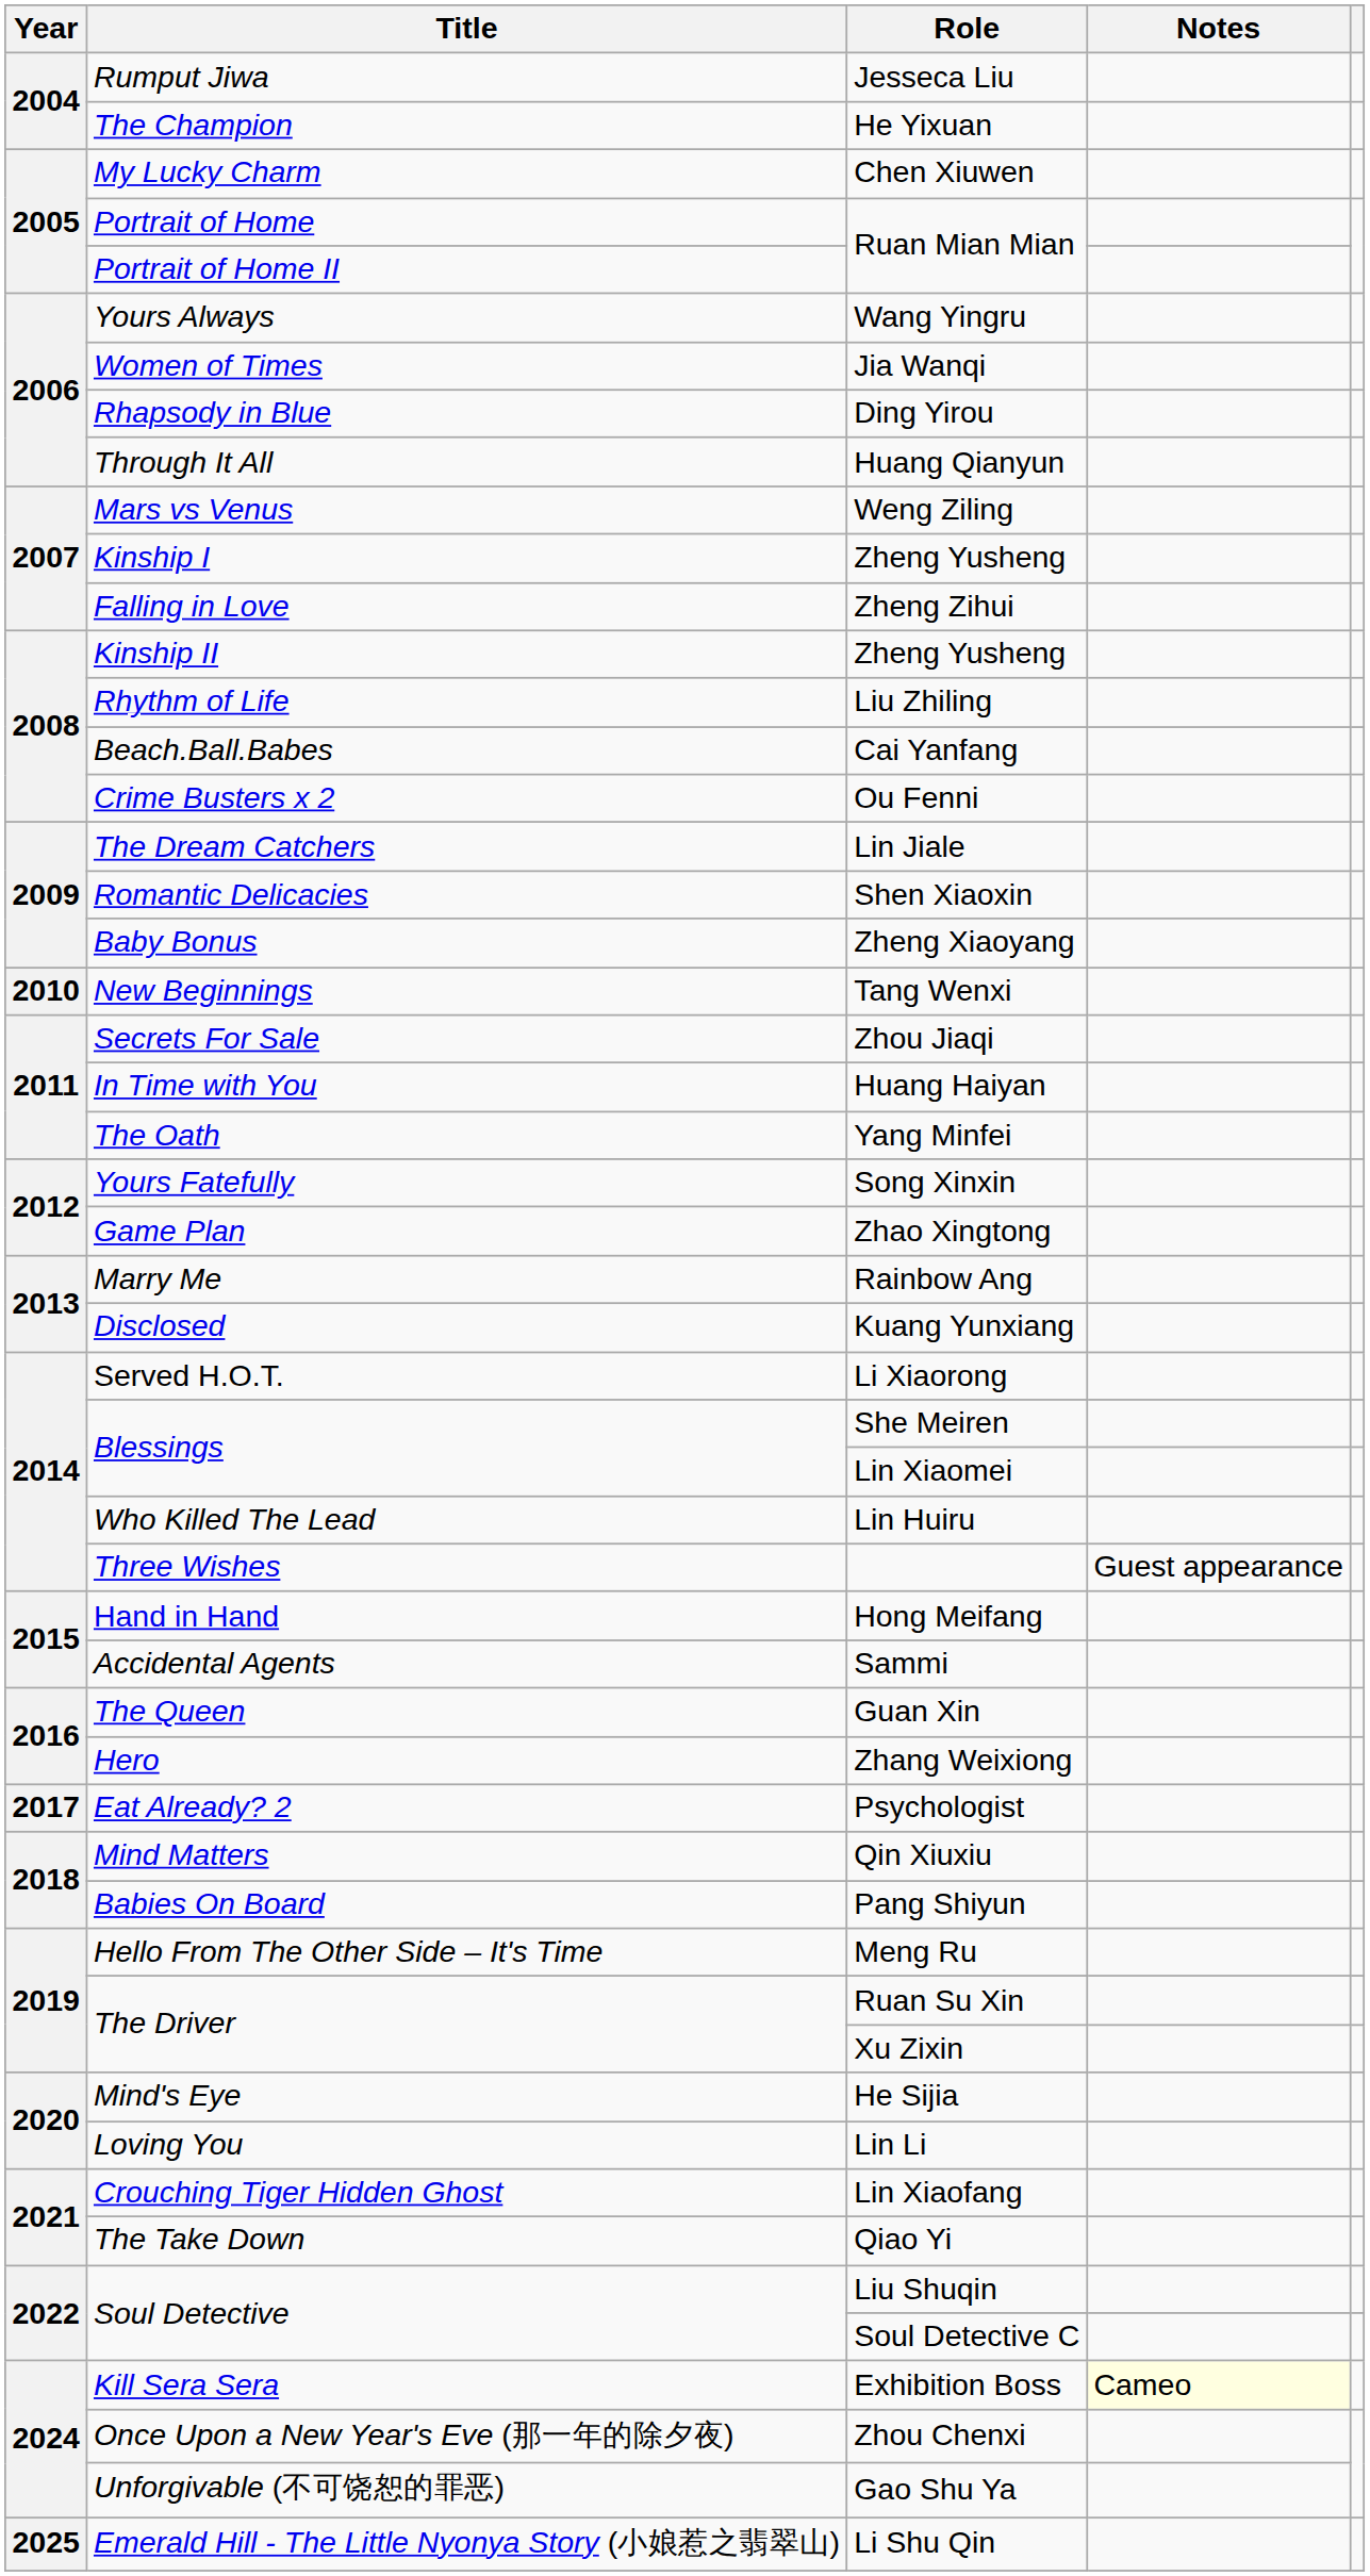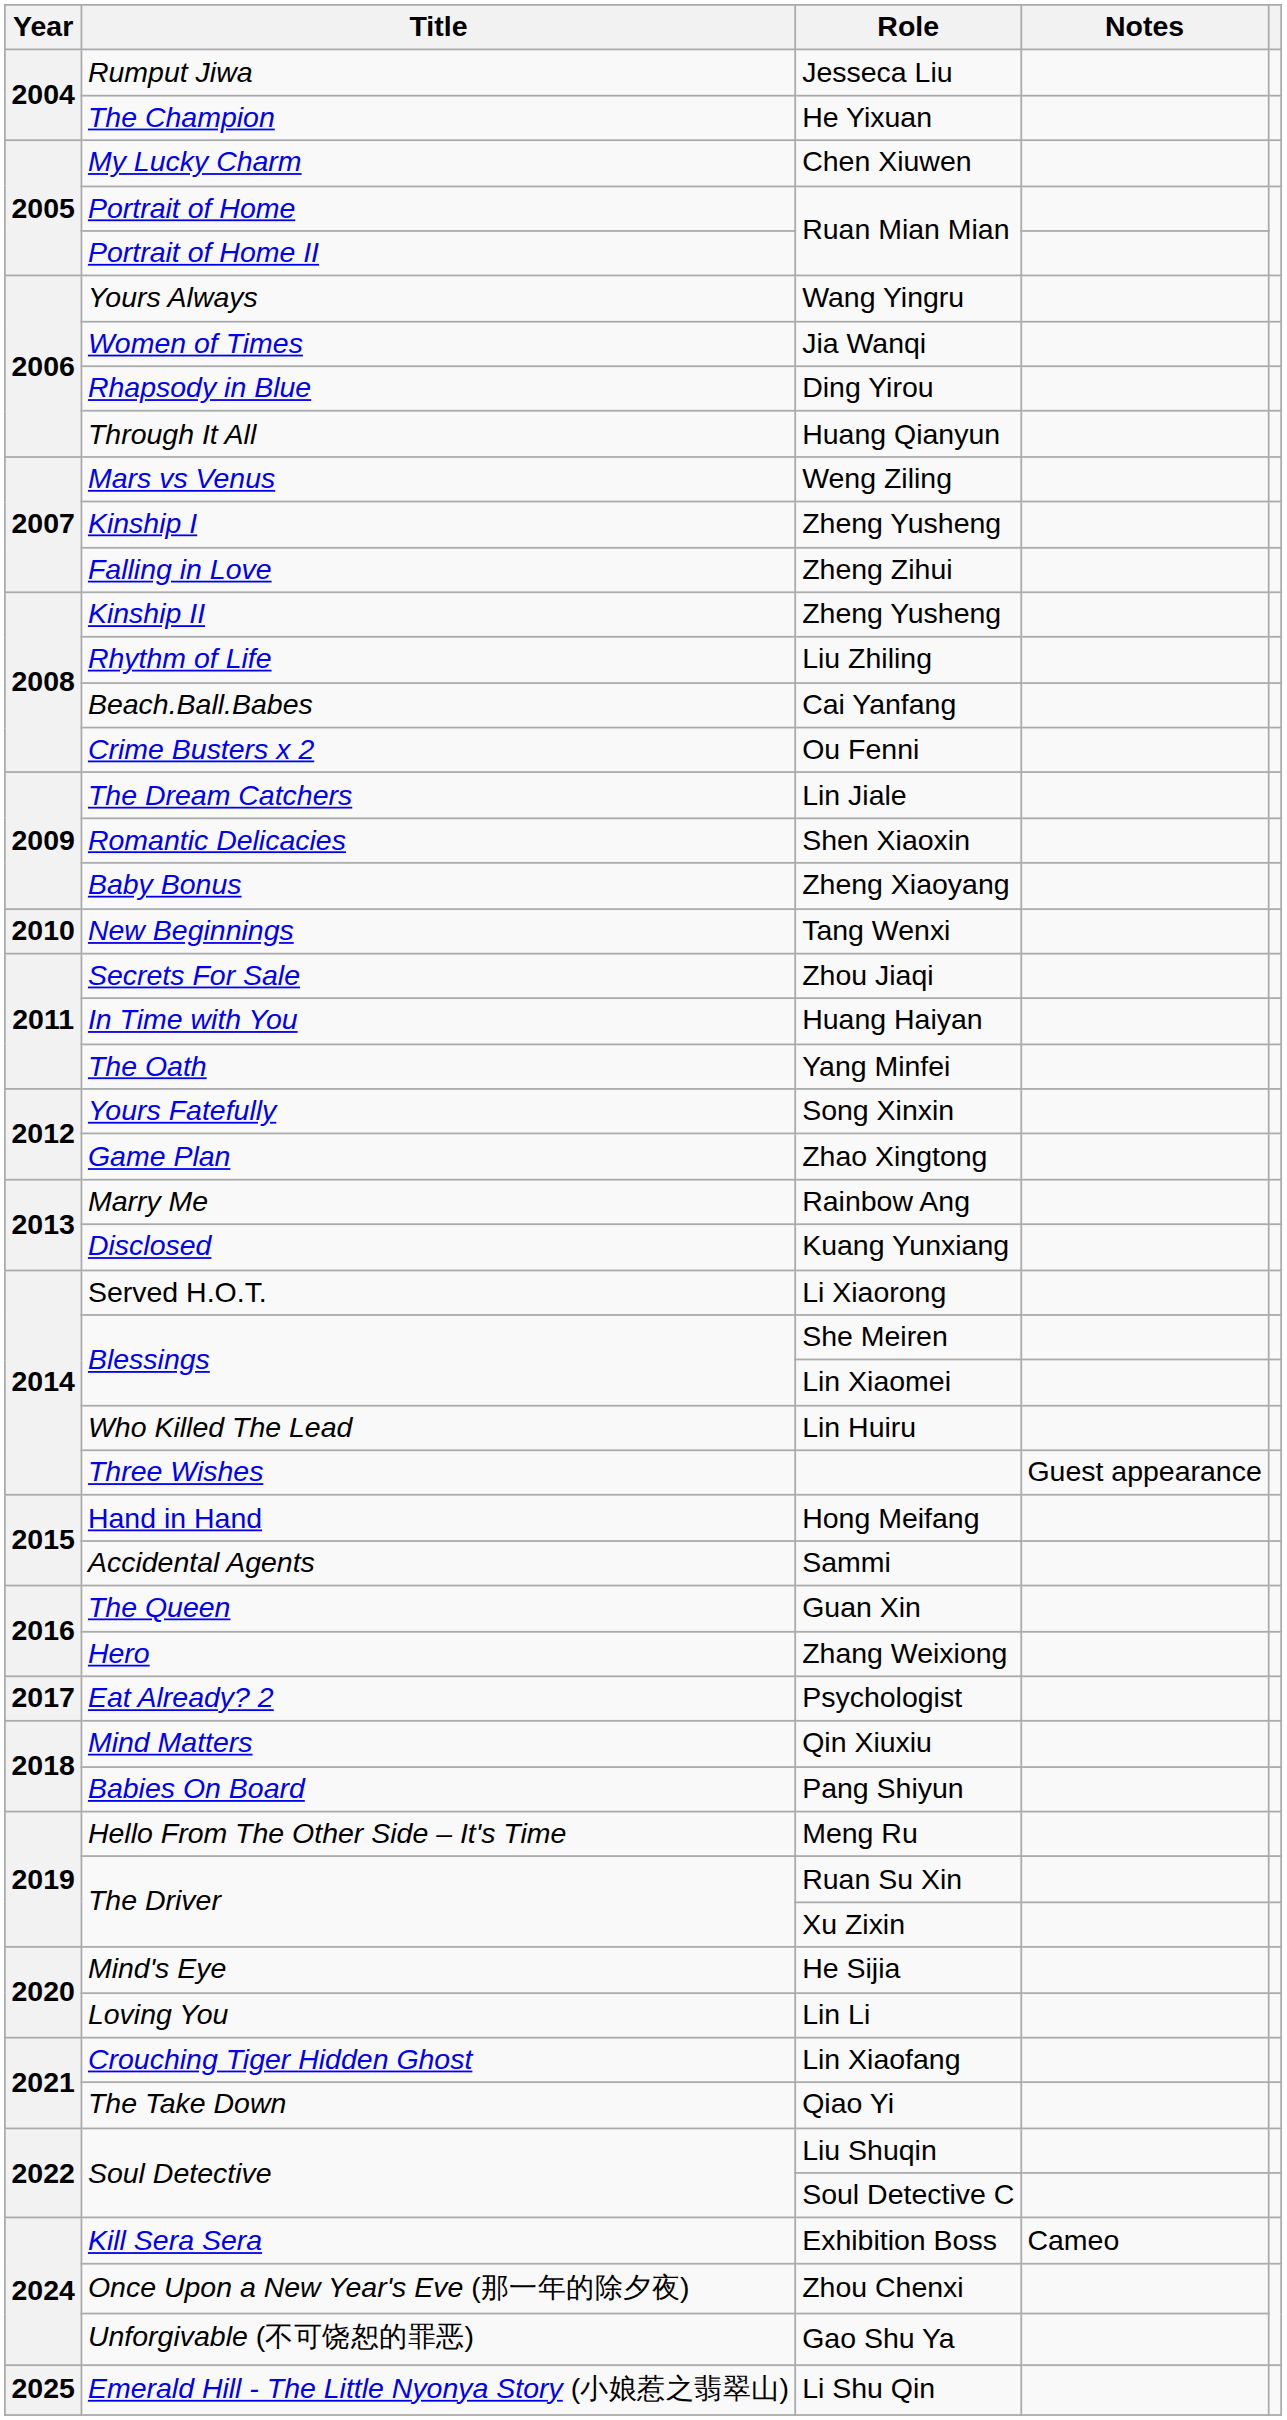Exhibition Boss | Notes: lightyellow background -> no background
